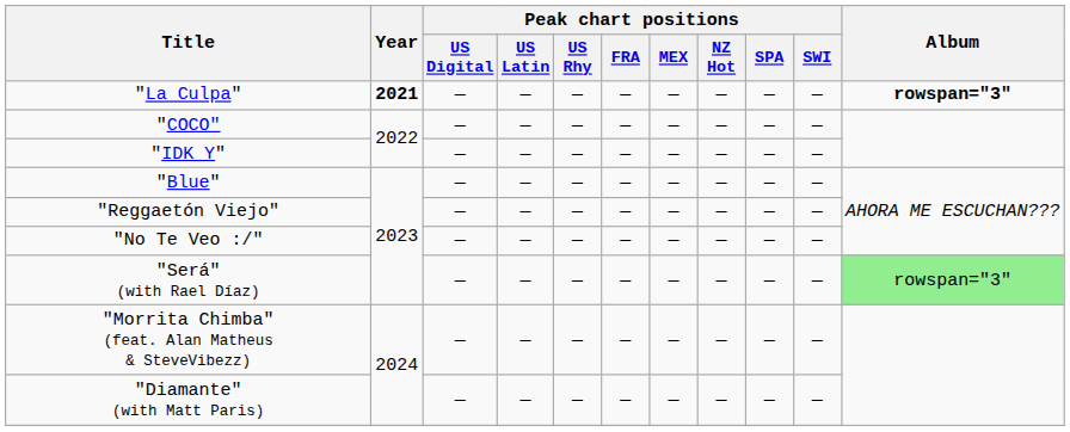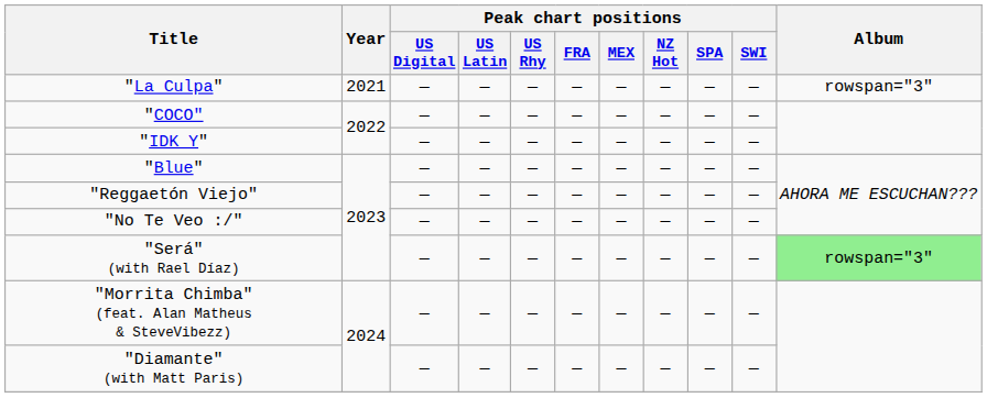"La Culpa" | Year: bold -> normal
"La Culpa" | Album: bold -> normal
